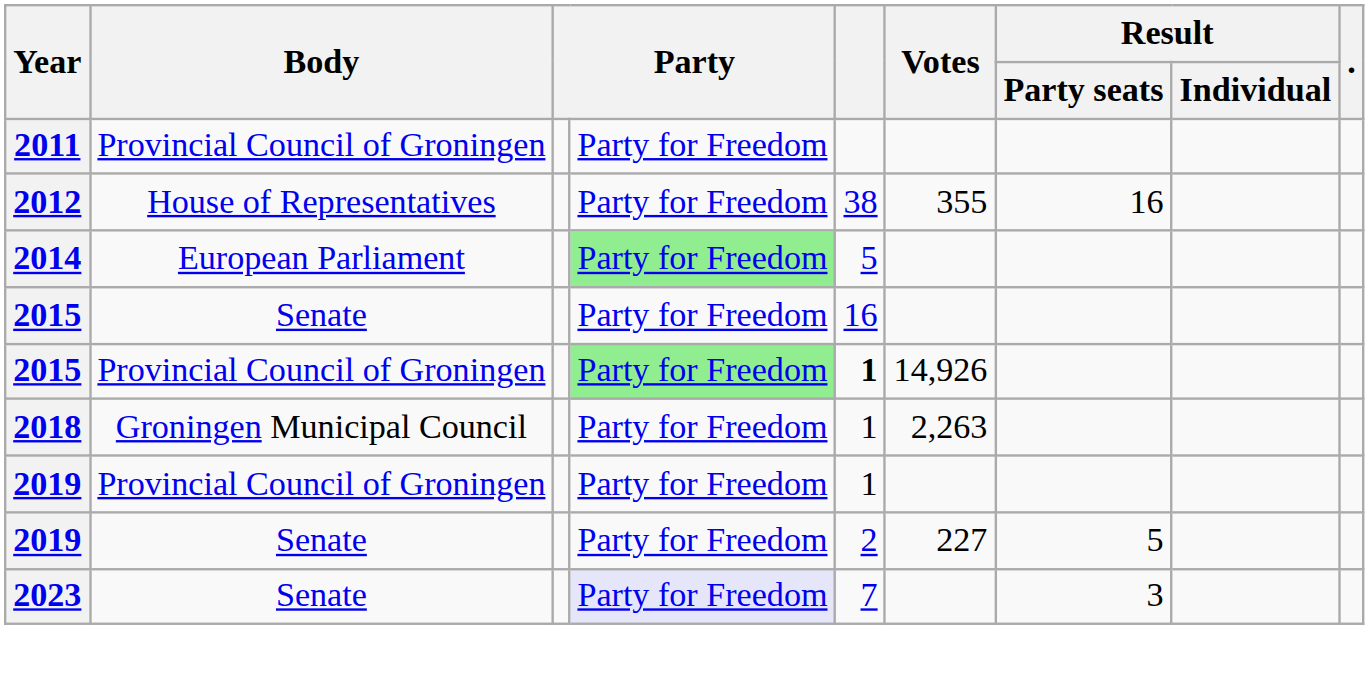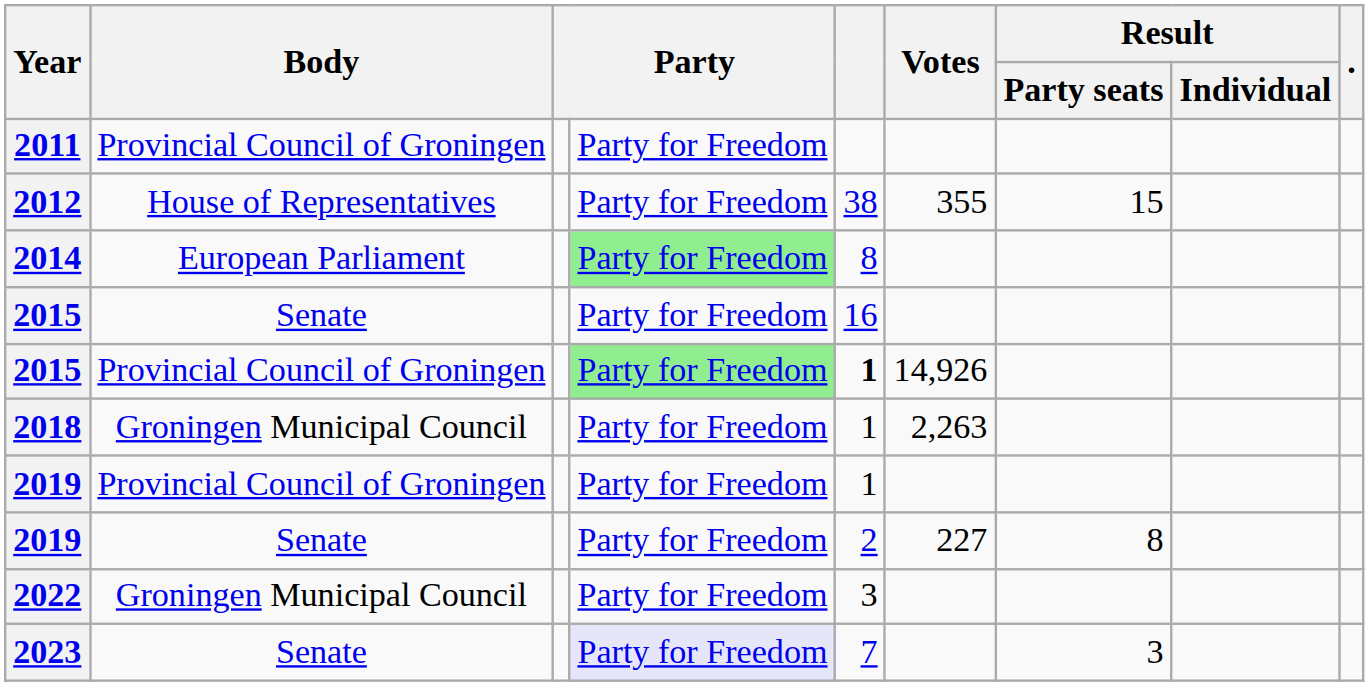2012 | Result / Party seats: 16 -> 15
2014 | column 5: 5 -> 8
2019 / Senate | Result / Party seats: 5 -> 8
+ row: 2022 | Groningen Municipal Council | Party for Freedom | 3
